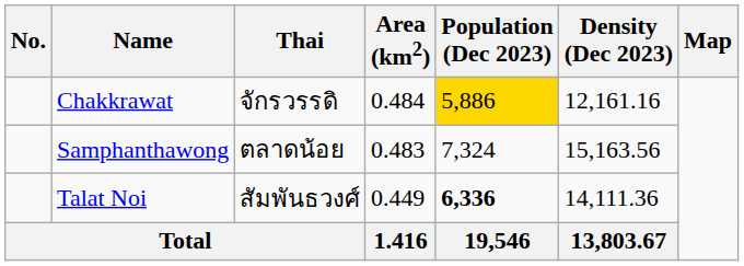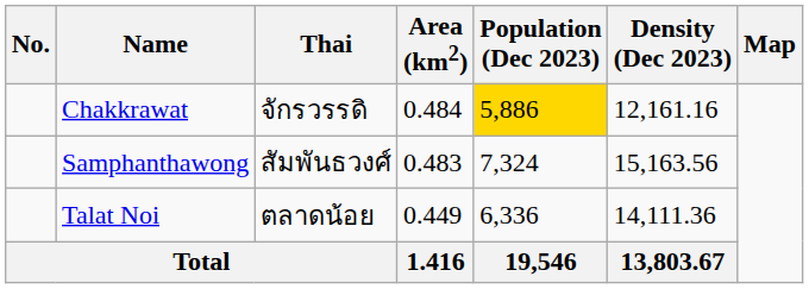Samphanthawong | Thai: ตลาดน้อย -> สัมพันธวงศ์
Talat Noi | Thai: สัมพันธวงศ์ -> ตลาดน้อย
Talat Noi | Population (Dec 2023): bold -> normal
